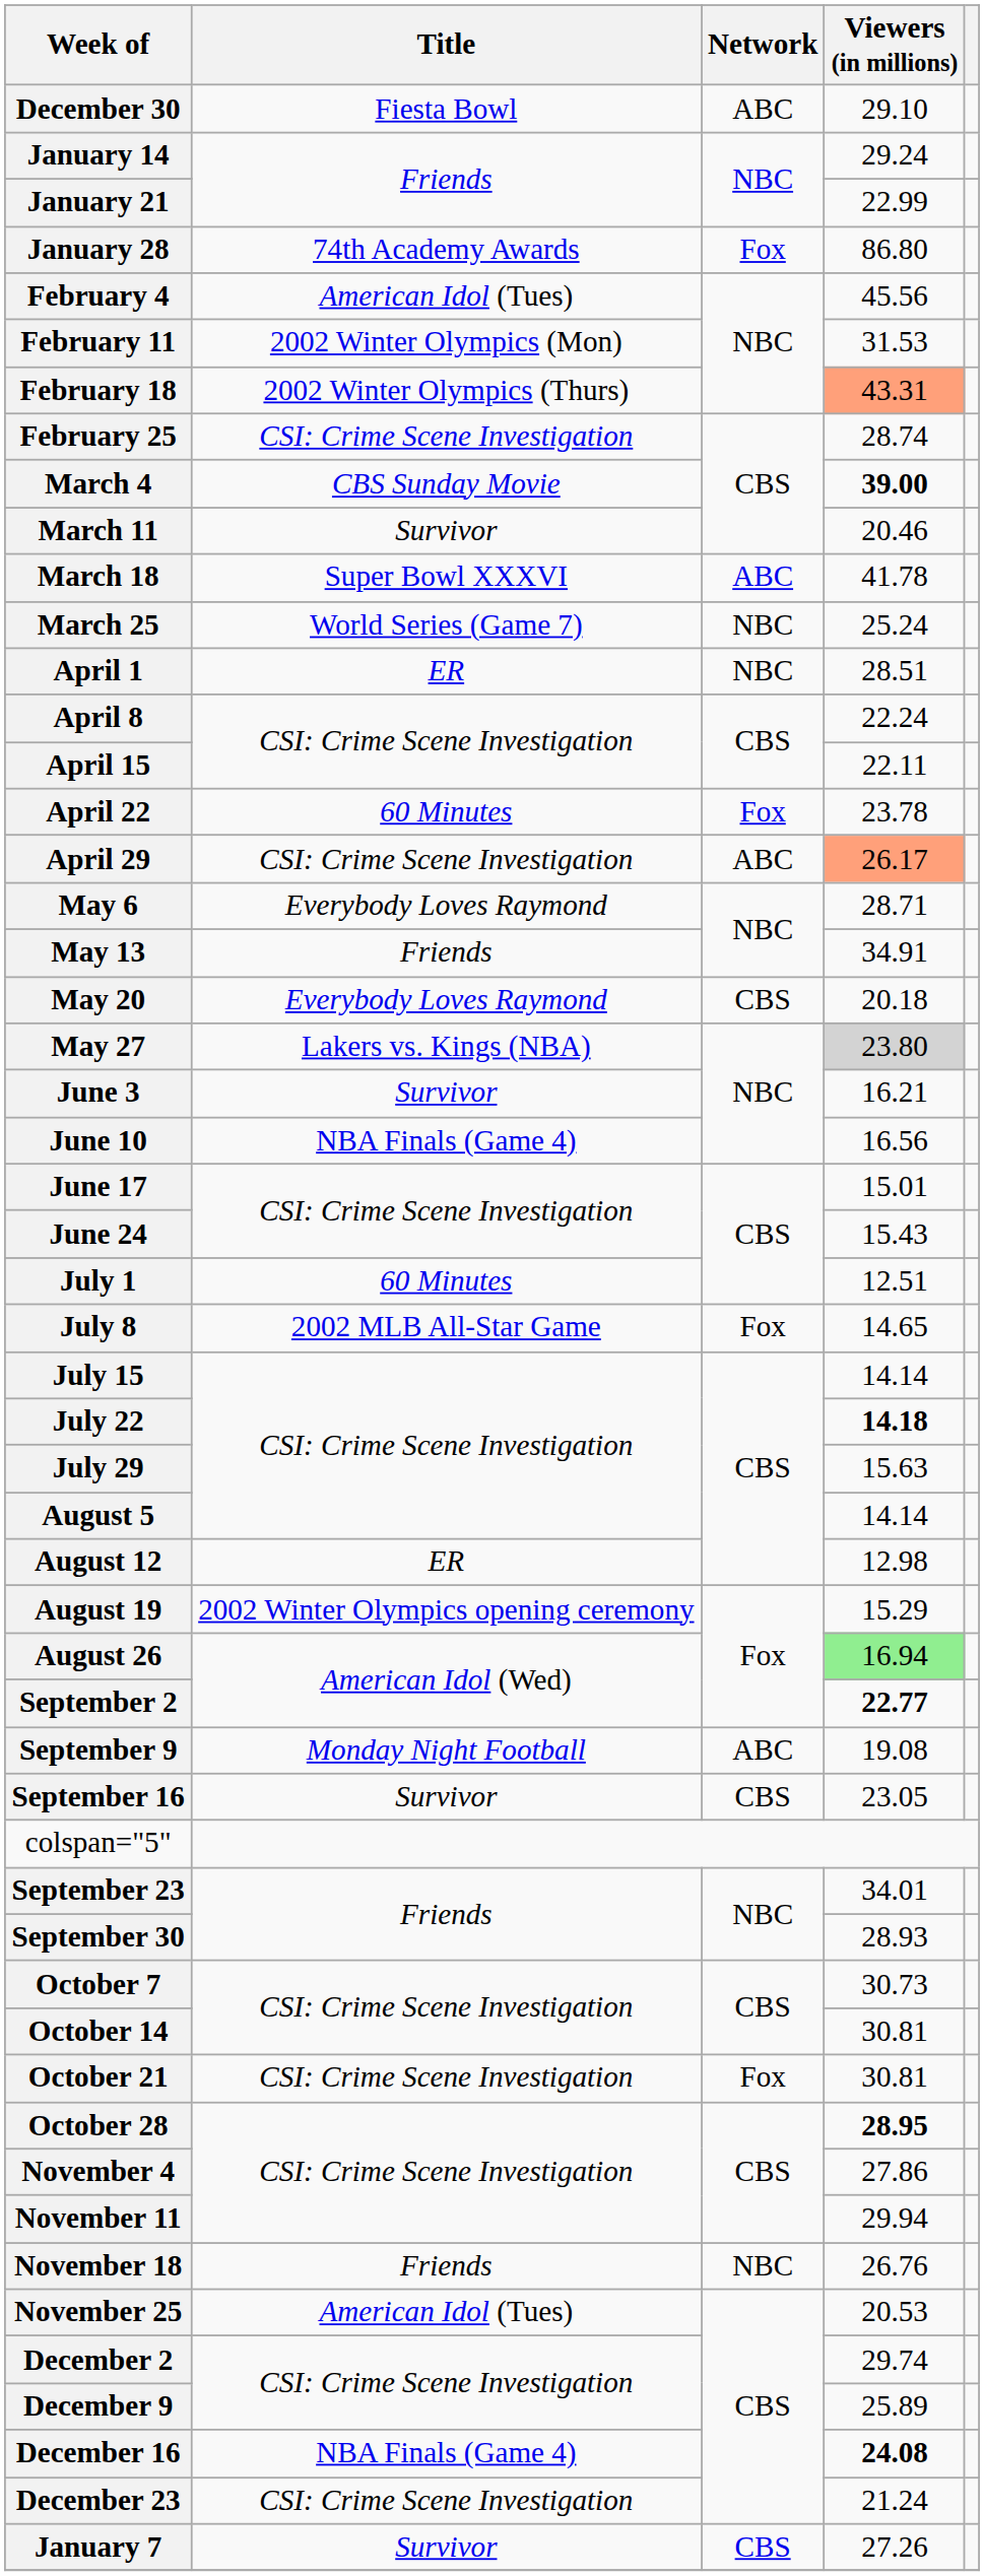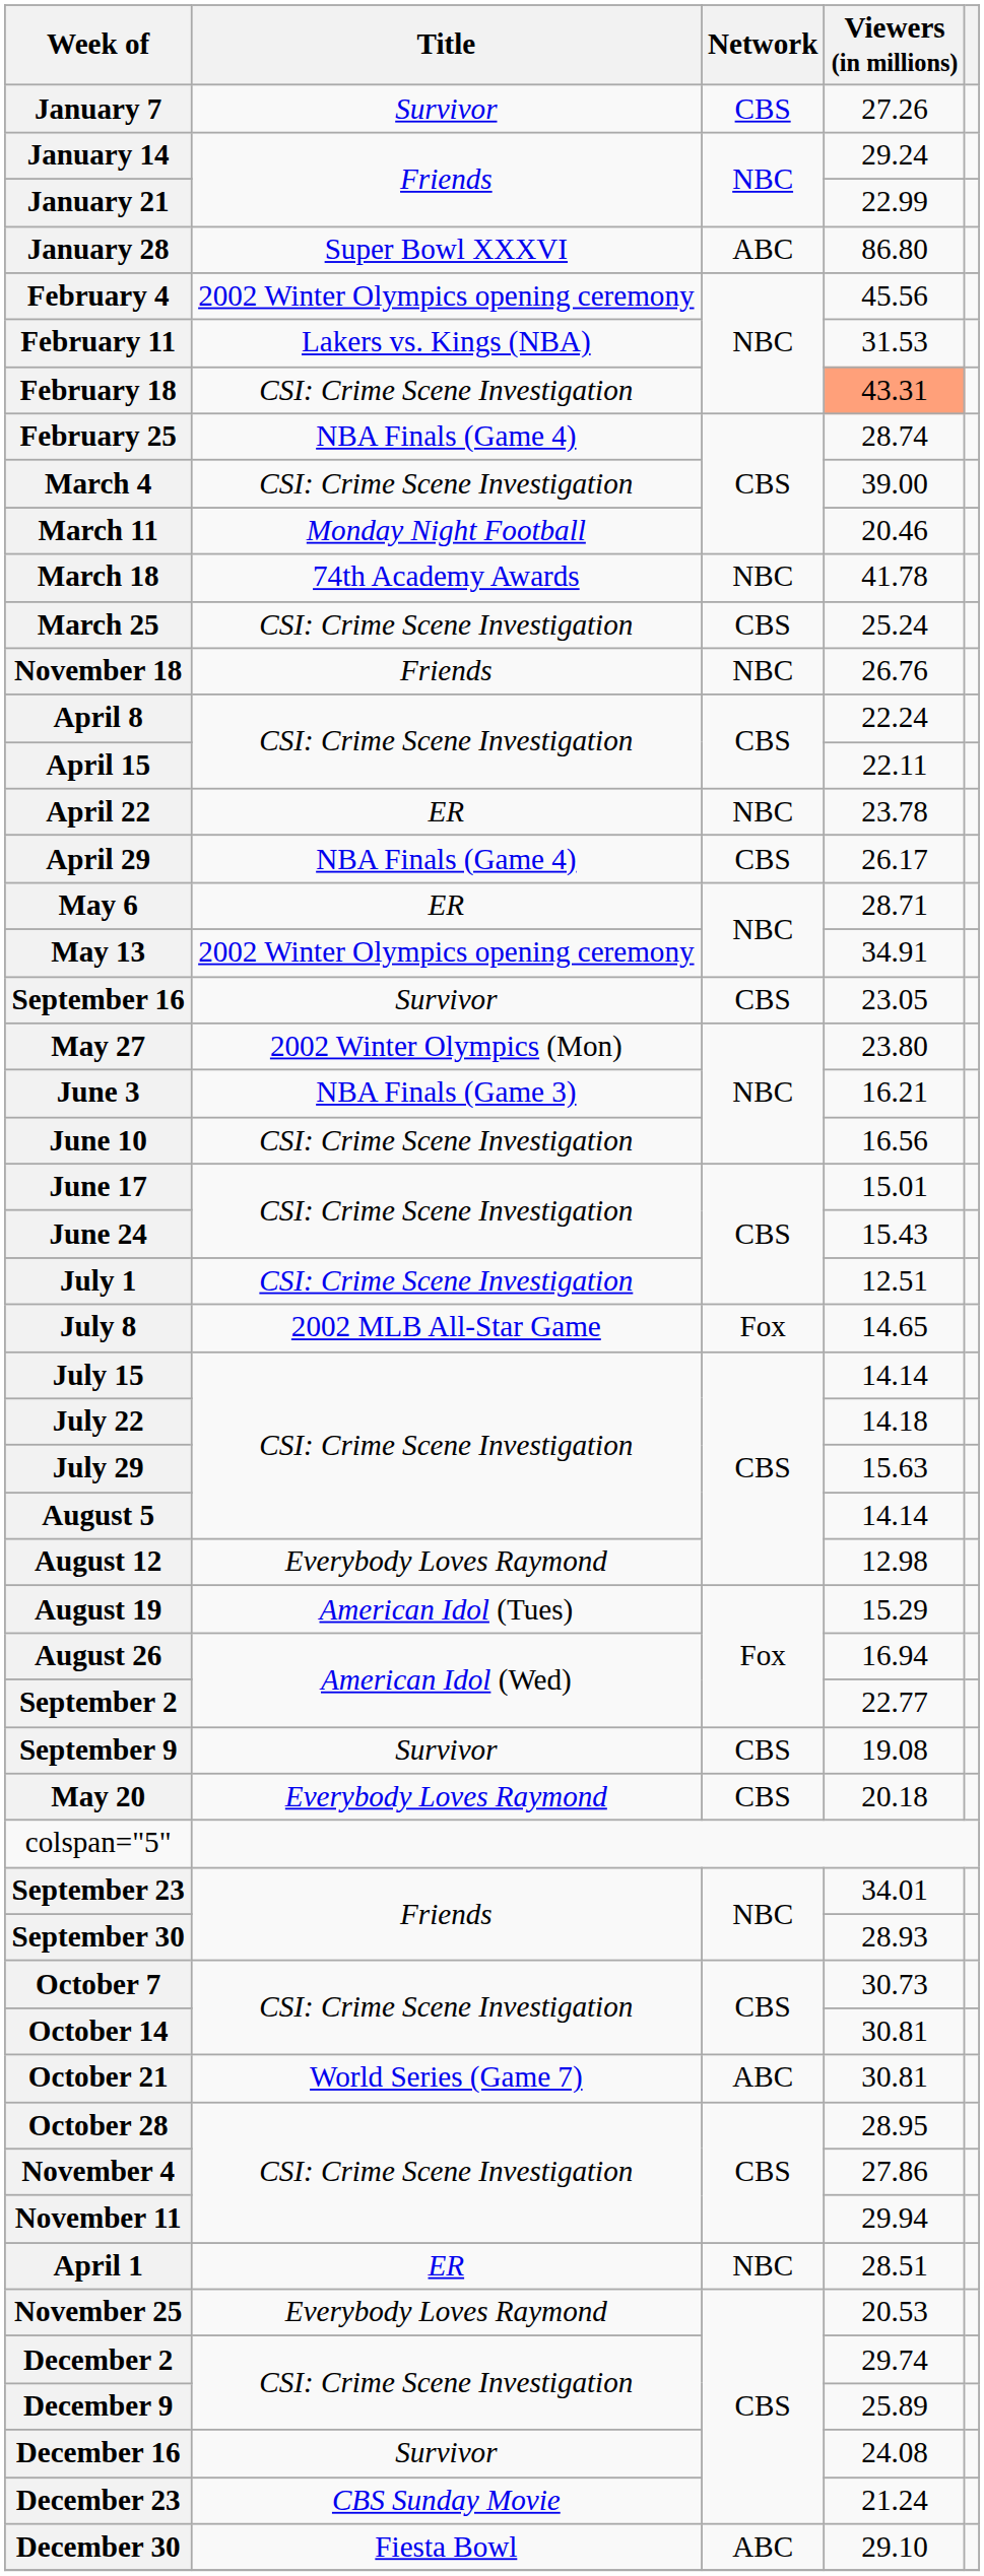rows swapped: January 7 <-> December 30
January 28 | Title: 74th Academy Awards -> Super Bowl XXXVI
January 28 | Network: Fox -> ABC
February 4 | Title: American Idol (Tues) -> 2002 Winter Olympics opening ceremony
February 11 | Title: 2002 Winter Olympics (Mon) -> Lakers vs. Kings (NBA)
February 18 | Title: 2002 Winter Olympics (Thurs) -> CSI: Crime Scene Investigation
February 25 | Title: CSI: Crime Scene Investigation -> NBA Finals (Game 4)
March 4 | Title: CBS Sunday Movie -> CSI: Crime Scene Investigation
March 4 | Viewers (in millions): bold -> normal
March 11 | Title: Survivor -> Monday Night Football
March 18 | Title: Super Bowl XXXVI -> 74th Academy Awards
March 18 | Network: ABC -> NBC
March 25 | Title: World Series (Game 7) -> CSI: Crime Scene Investigation
March 25 | Network: NBC -> CBS
rows swapped: April 1 <-> November 18
April 22 | Title: 60 Minutes -> ER
April 22 | Network: Fox -> NBC
April 29 | Title: CSI: Crime Scene Investigation -> NBA Finals (Game 4)
April 29 | Network: ABC -> CBS
April 29 | Viewers (in millions): lightsalmon background -> no background
May 6 | Title: Everybody Loves Raymond -> ER
May 13 | Title: Friends -> 2002 Winter Olympics opening ceremony
rows swapped: May 20 <-> September 16
May 27 | Title: Lakers vs. Kings (NBA) -> 2002 Winter Olympics (Mon)
May 27 | Viewers (in millions): lightgrey background -> no background
June 3 | Title: Survivor -> NBA Finals (Game 3)
June 10 | Title: NBA Finals (Game 4) -> CSI: Crime Scene Investigation
July 1 | Title: 60 Minutes -> CSI: Crime Scene Investigation
July 22 | Viewers (in millions): bold -> normal
August 12 | Title: ER -> Everybody Loves Raymond
August 19 | Title: 2002 Winter Olympics opening ceremony -> American Idol (Tues)
August 26 | Viewers (in millions): lightgreen background -> no background
September 2 | Viewers (in millions): bold -> normal
September 9 | Title: Monday Night Football -> Survivor
September 9 | Network: ABC -> CBS
October 21 | Title: CSI: Crime Scene Investigation -> World Series (Game 7)
October 21 | Network: Fox -> ABC
October 28 | Viewers (in millions): bold -> normal
November 25 | Title: American Idol (Tues) -> Everybody Loves Raymond
December 16 | Title: NBA Finals (Game 4) -> Survivor
December 16 | Viewers (in millions): bold -> normal
December 23 | Title: CSI: Crime Scene Investigation -> CBS Sunday Movie
